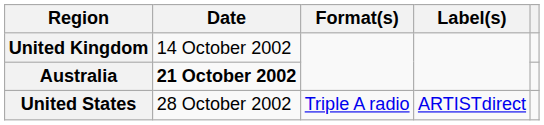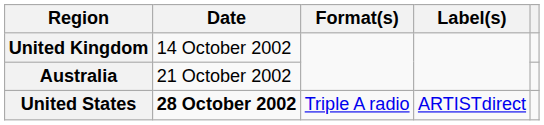Australia | Date: bold -> normal
United States | Date: normal -> bold
